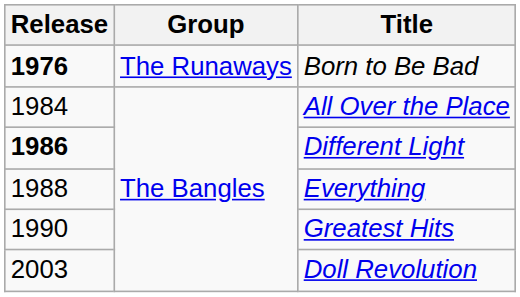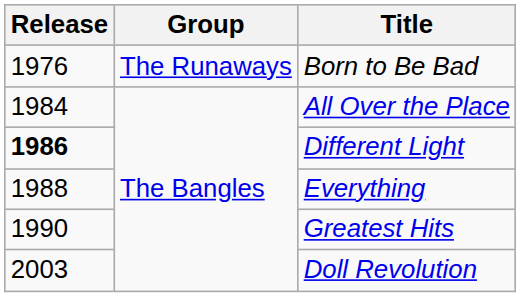Born to Be Bad | Release: bold -> normal
